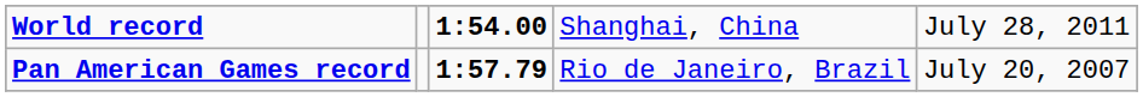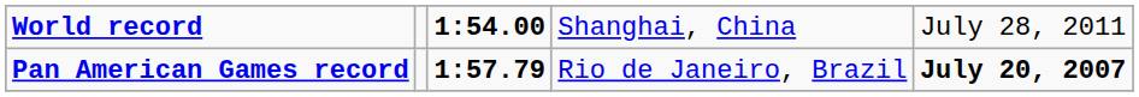Pan American Games record | column 5: normal -> bold
